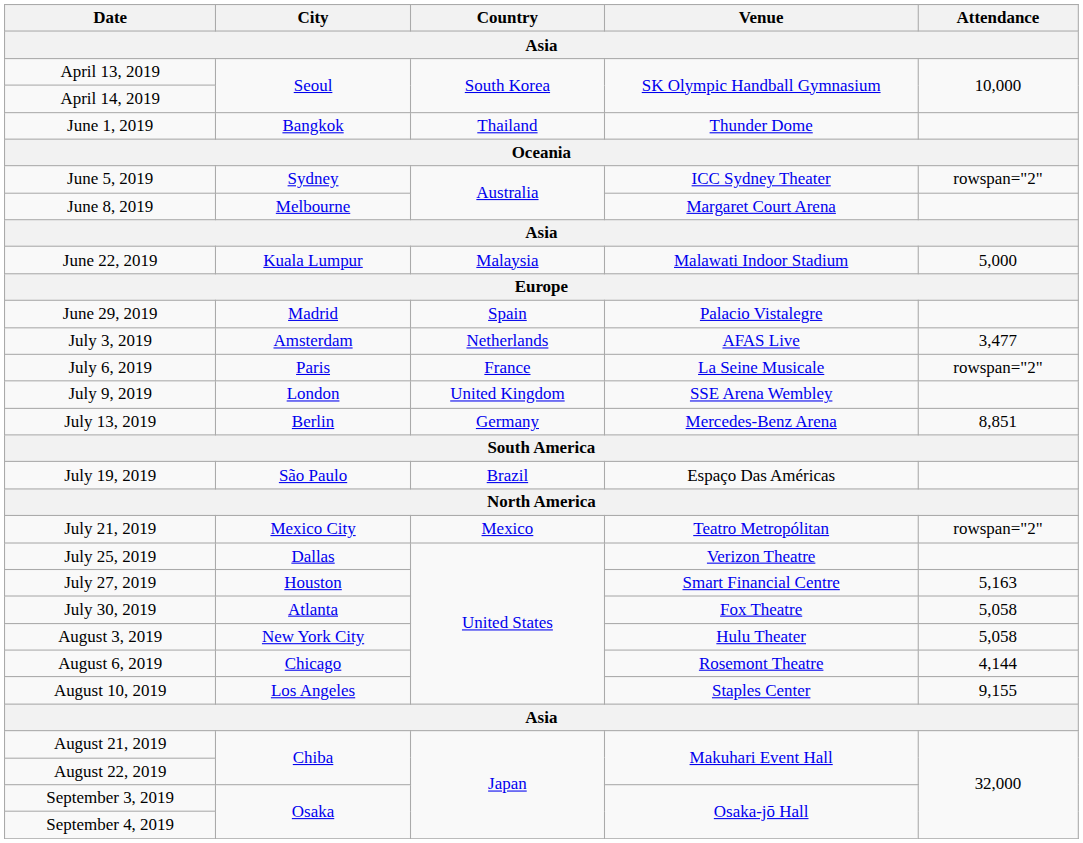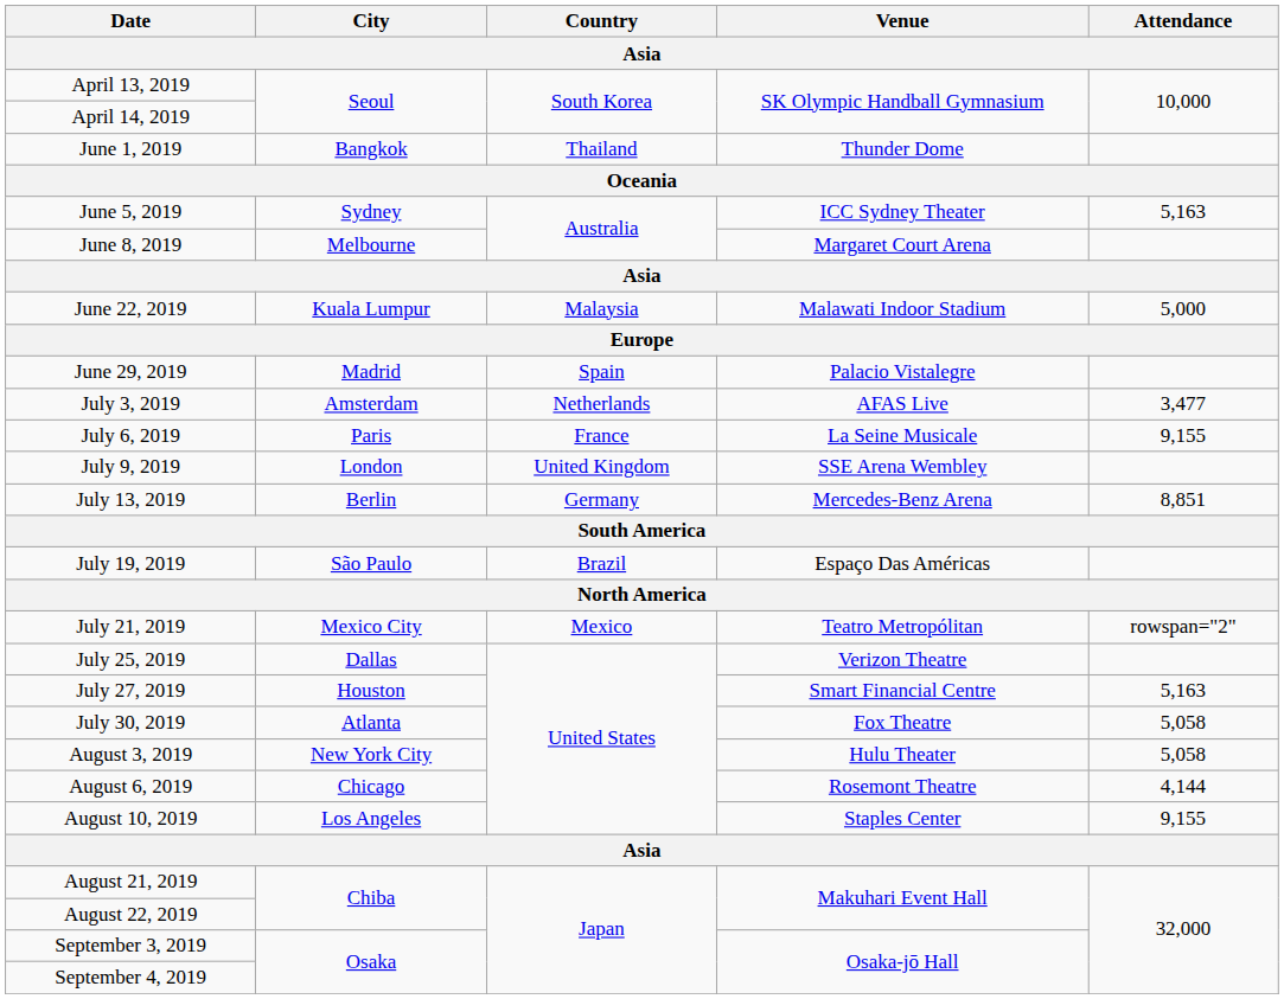June 5, 2019 | Attendance: rowspan="2" -> 5,163
July 6, 2019 | Attendance: rowspan="2" -> 9,155
